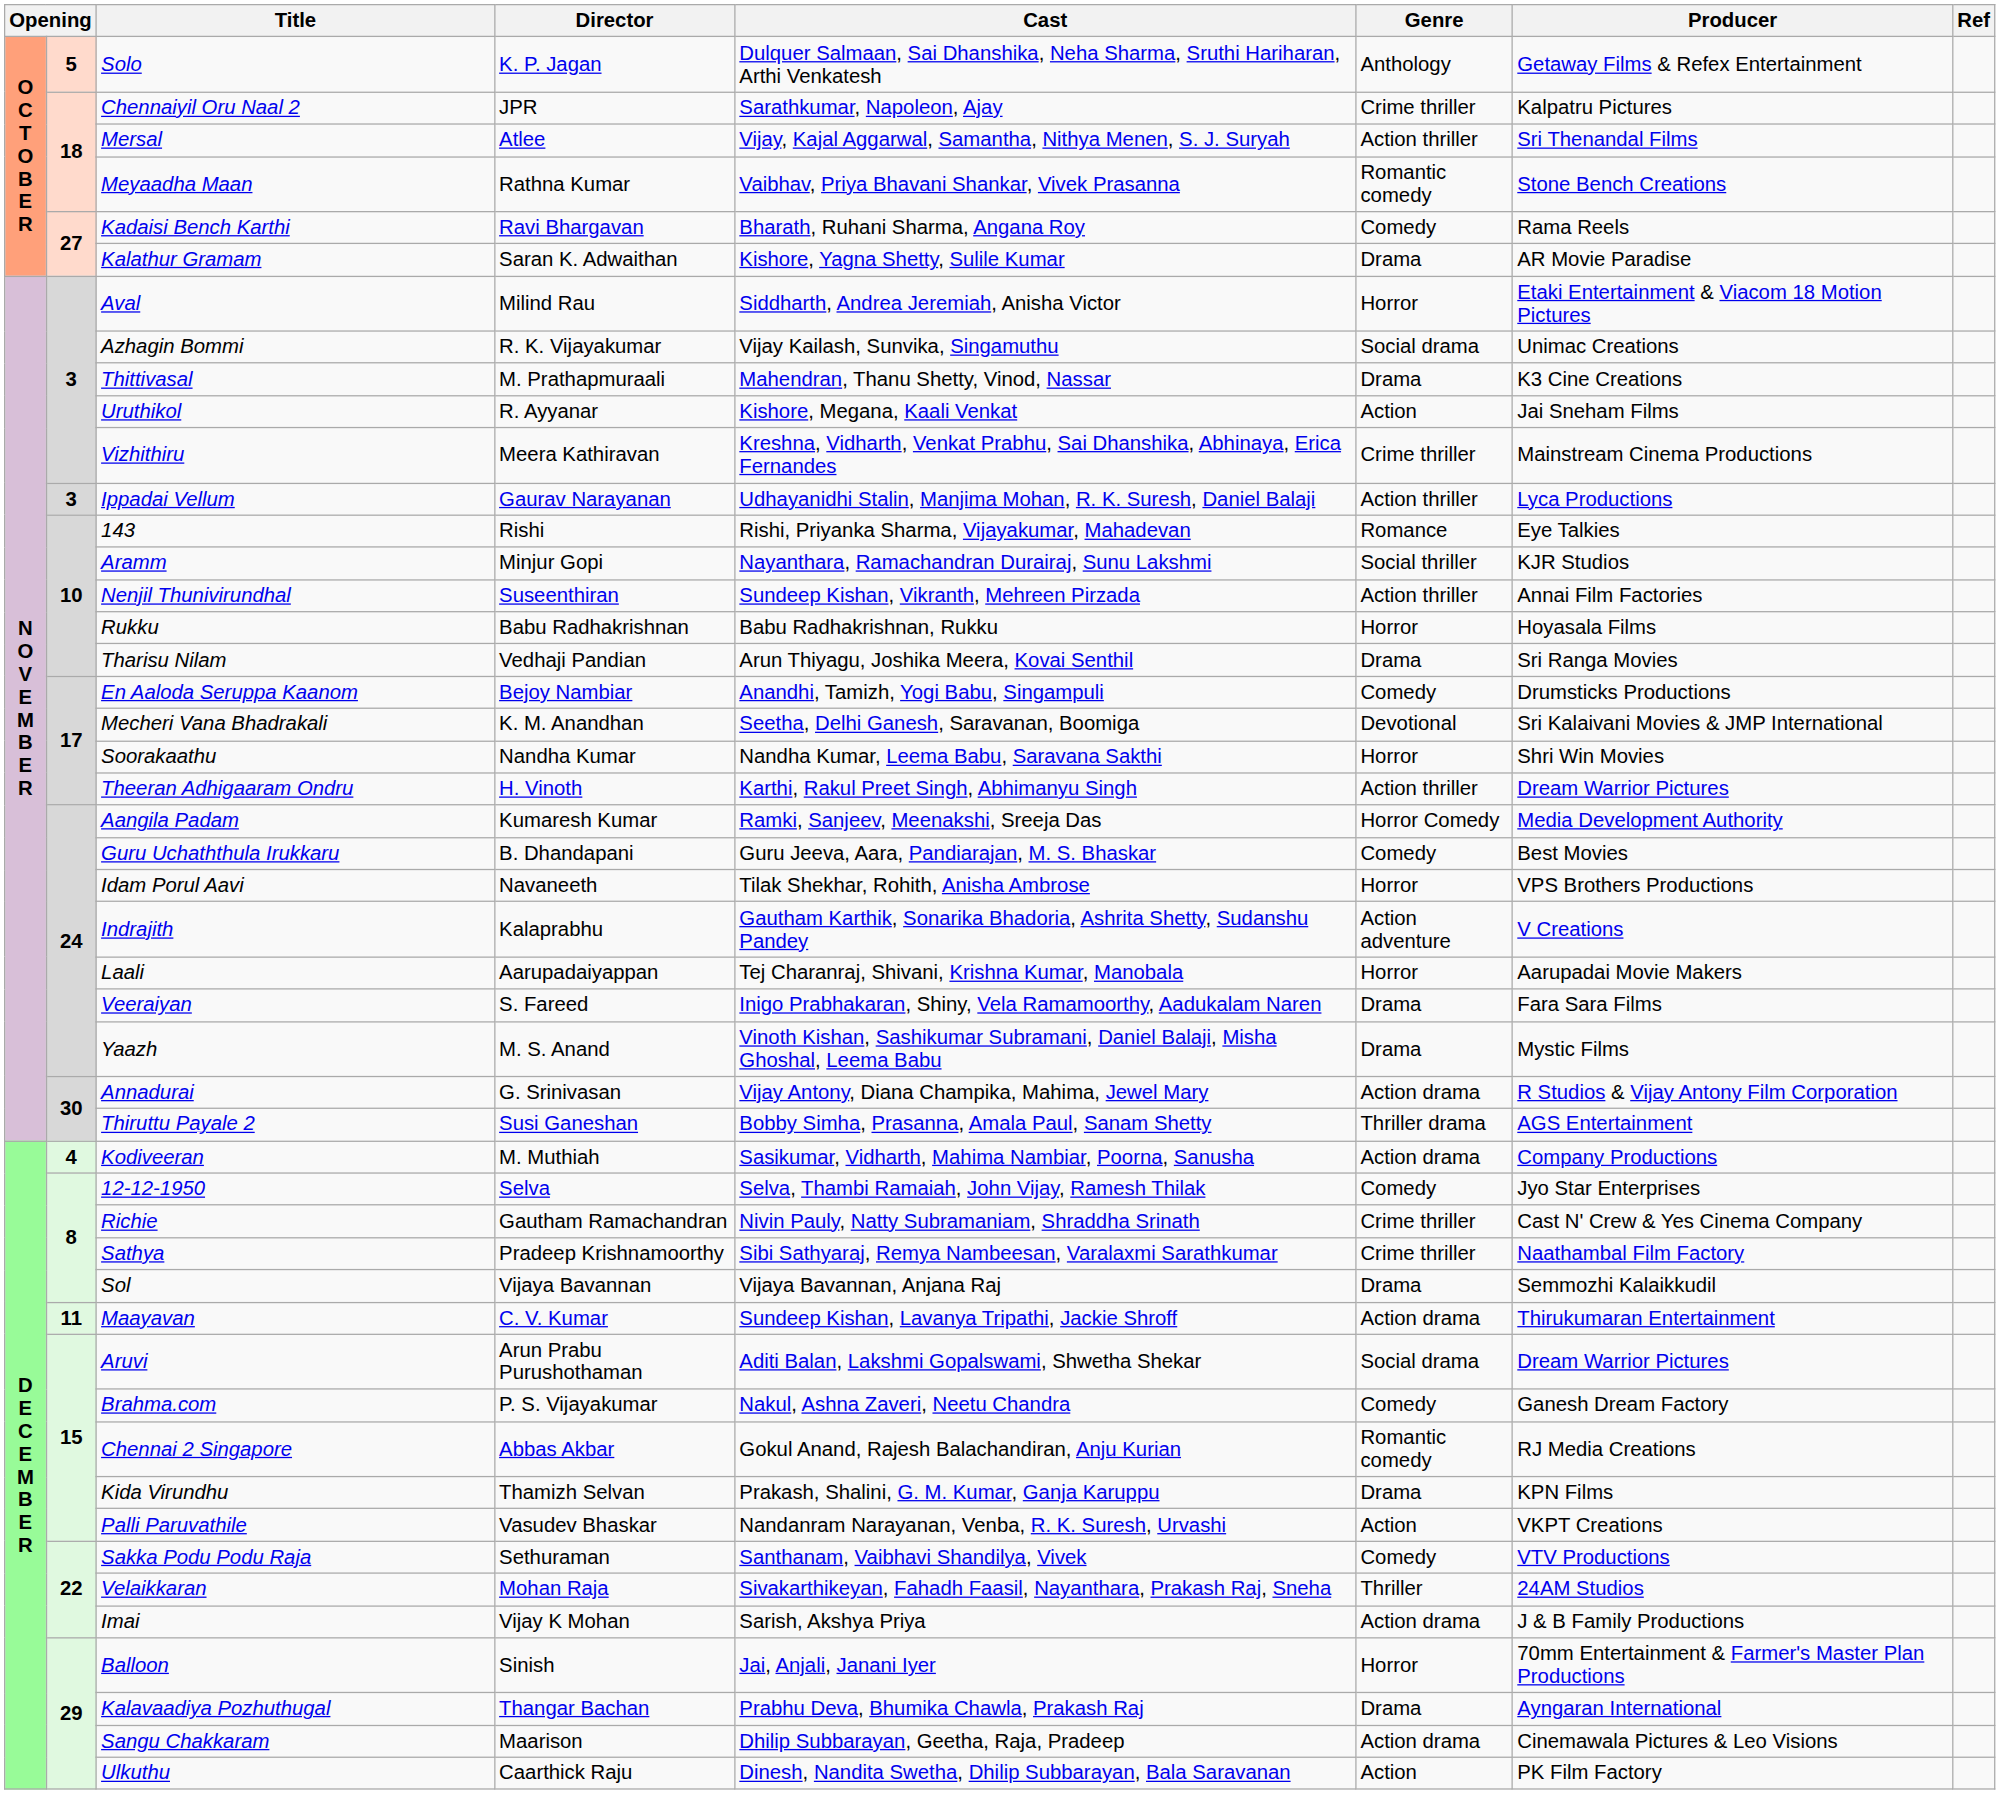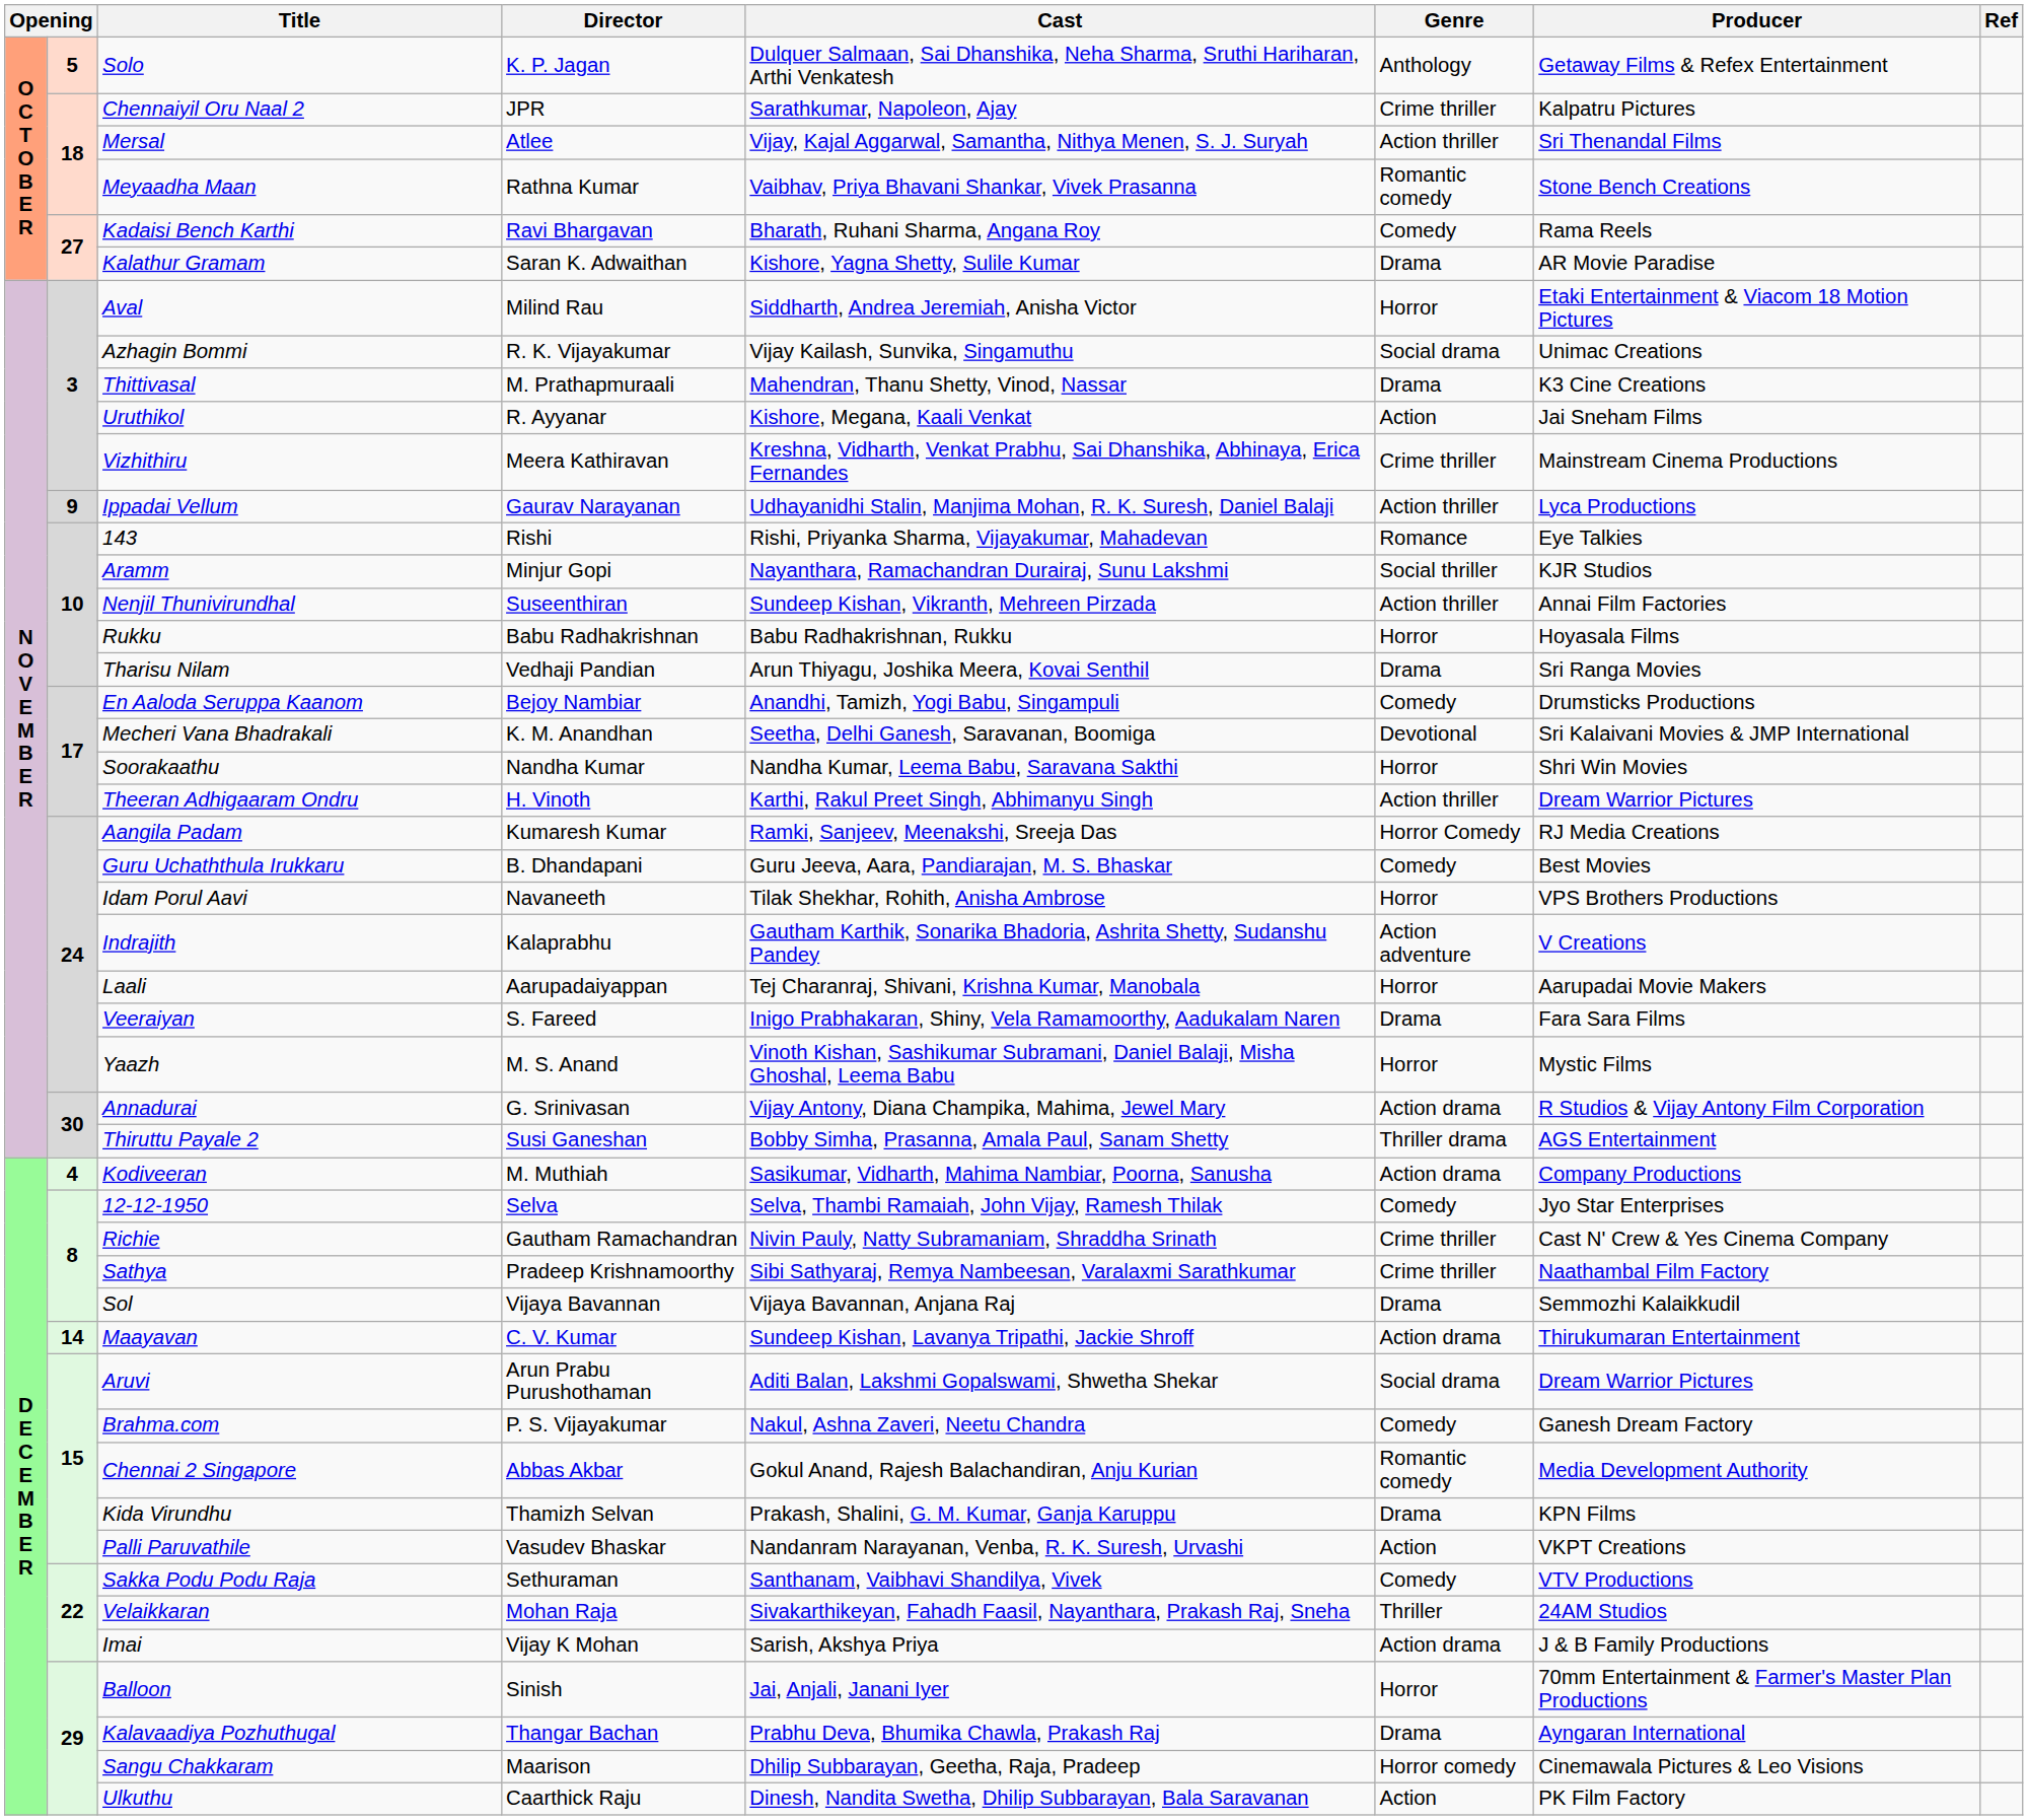Ippadai Vellum | column 2: 3 -> 9
Aangila Padam | Producer: Media Development Authority -> RJ Media Creations
Yaazh | Genre: Drama -> Horror
Maayavan | column 2: 11 -> 14
Chennai 2 Singapore | Producer: RJ Media Creations -> Media Development Authority
Sangu Chakkaram | Genre: Action drama -> Horror comedy
